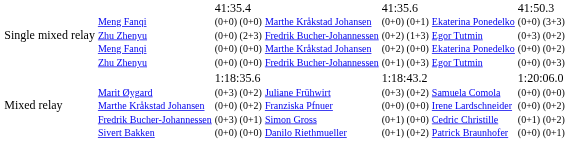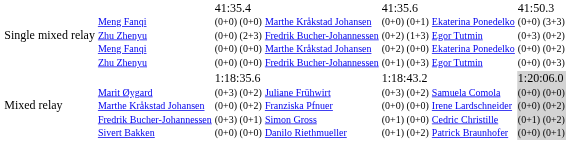Mixed relay | column 7: no background -> lightgrey background
